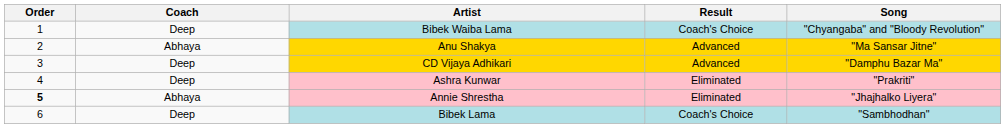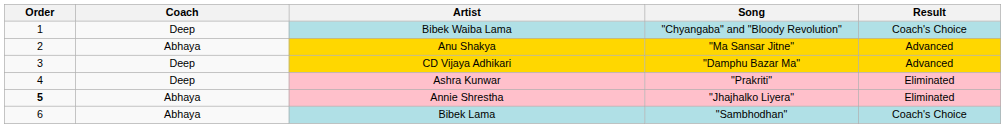columns swapped: Song <-> Result
Bibek Lama | Coach: Deep -> Abhaya
